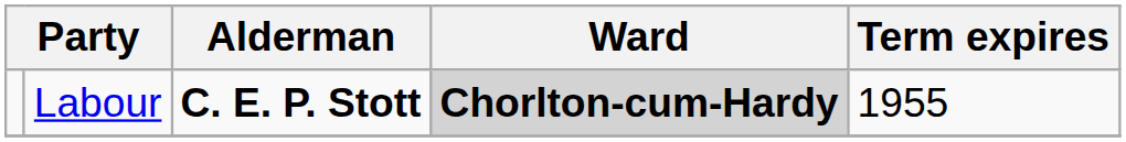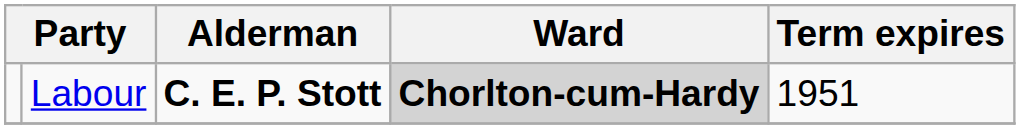Labour | Term expires: 1955 -> 1951
